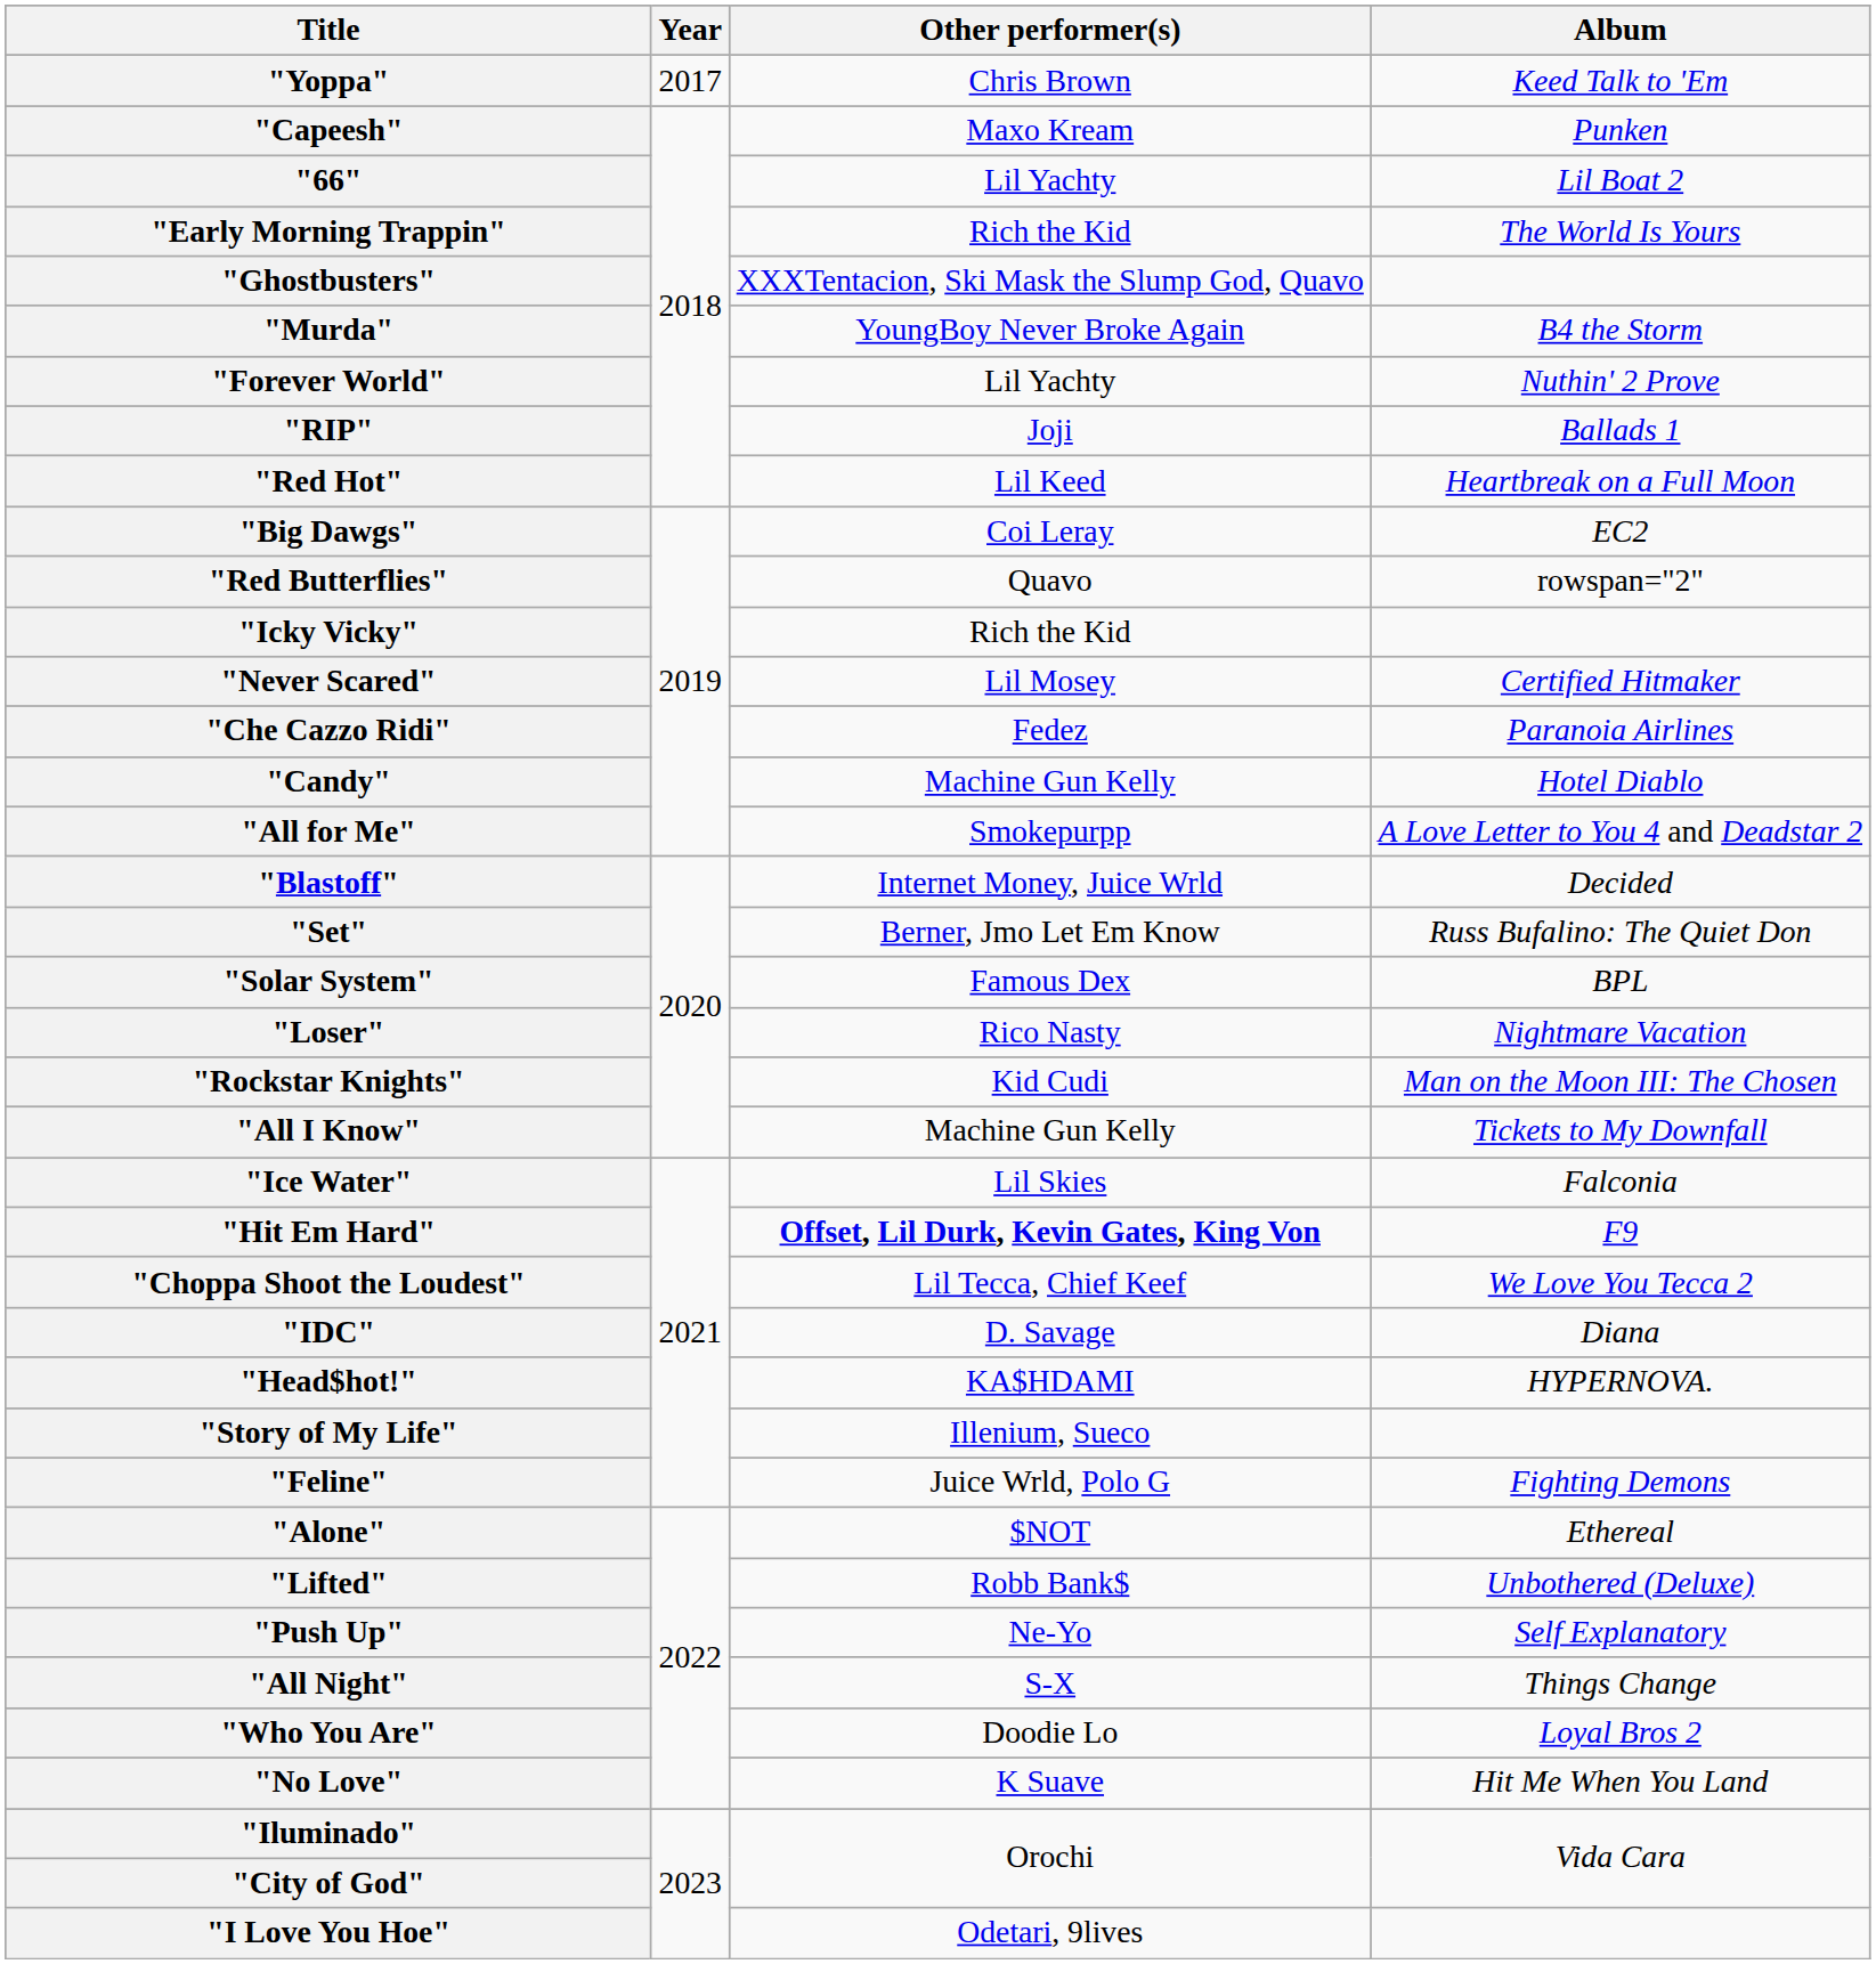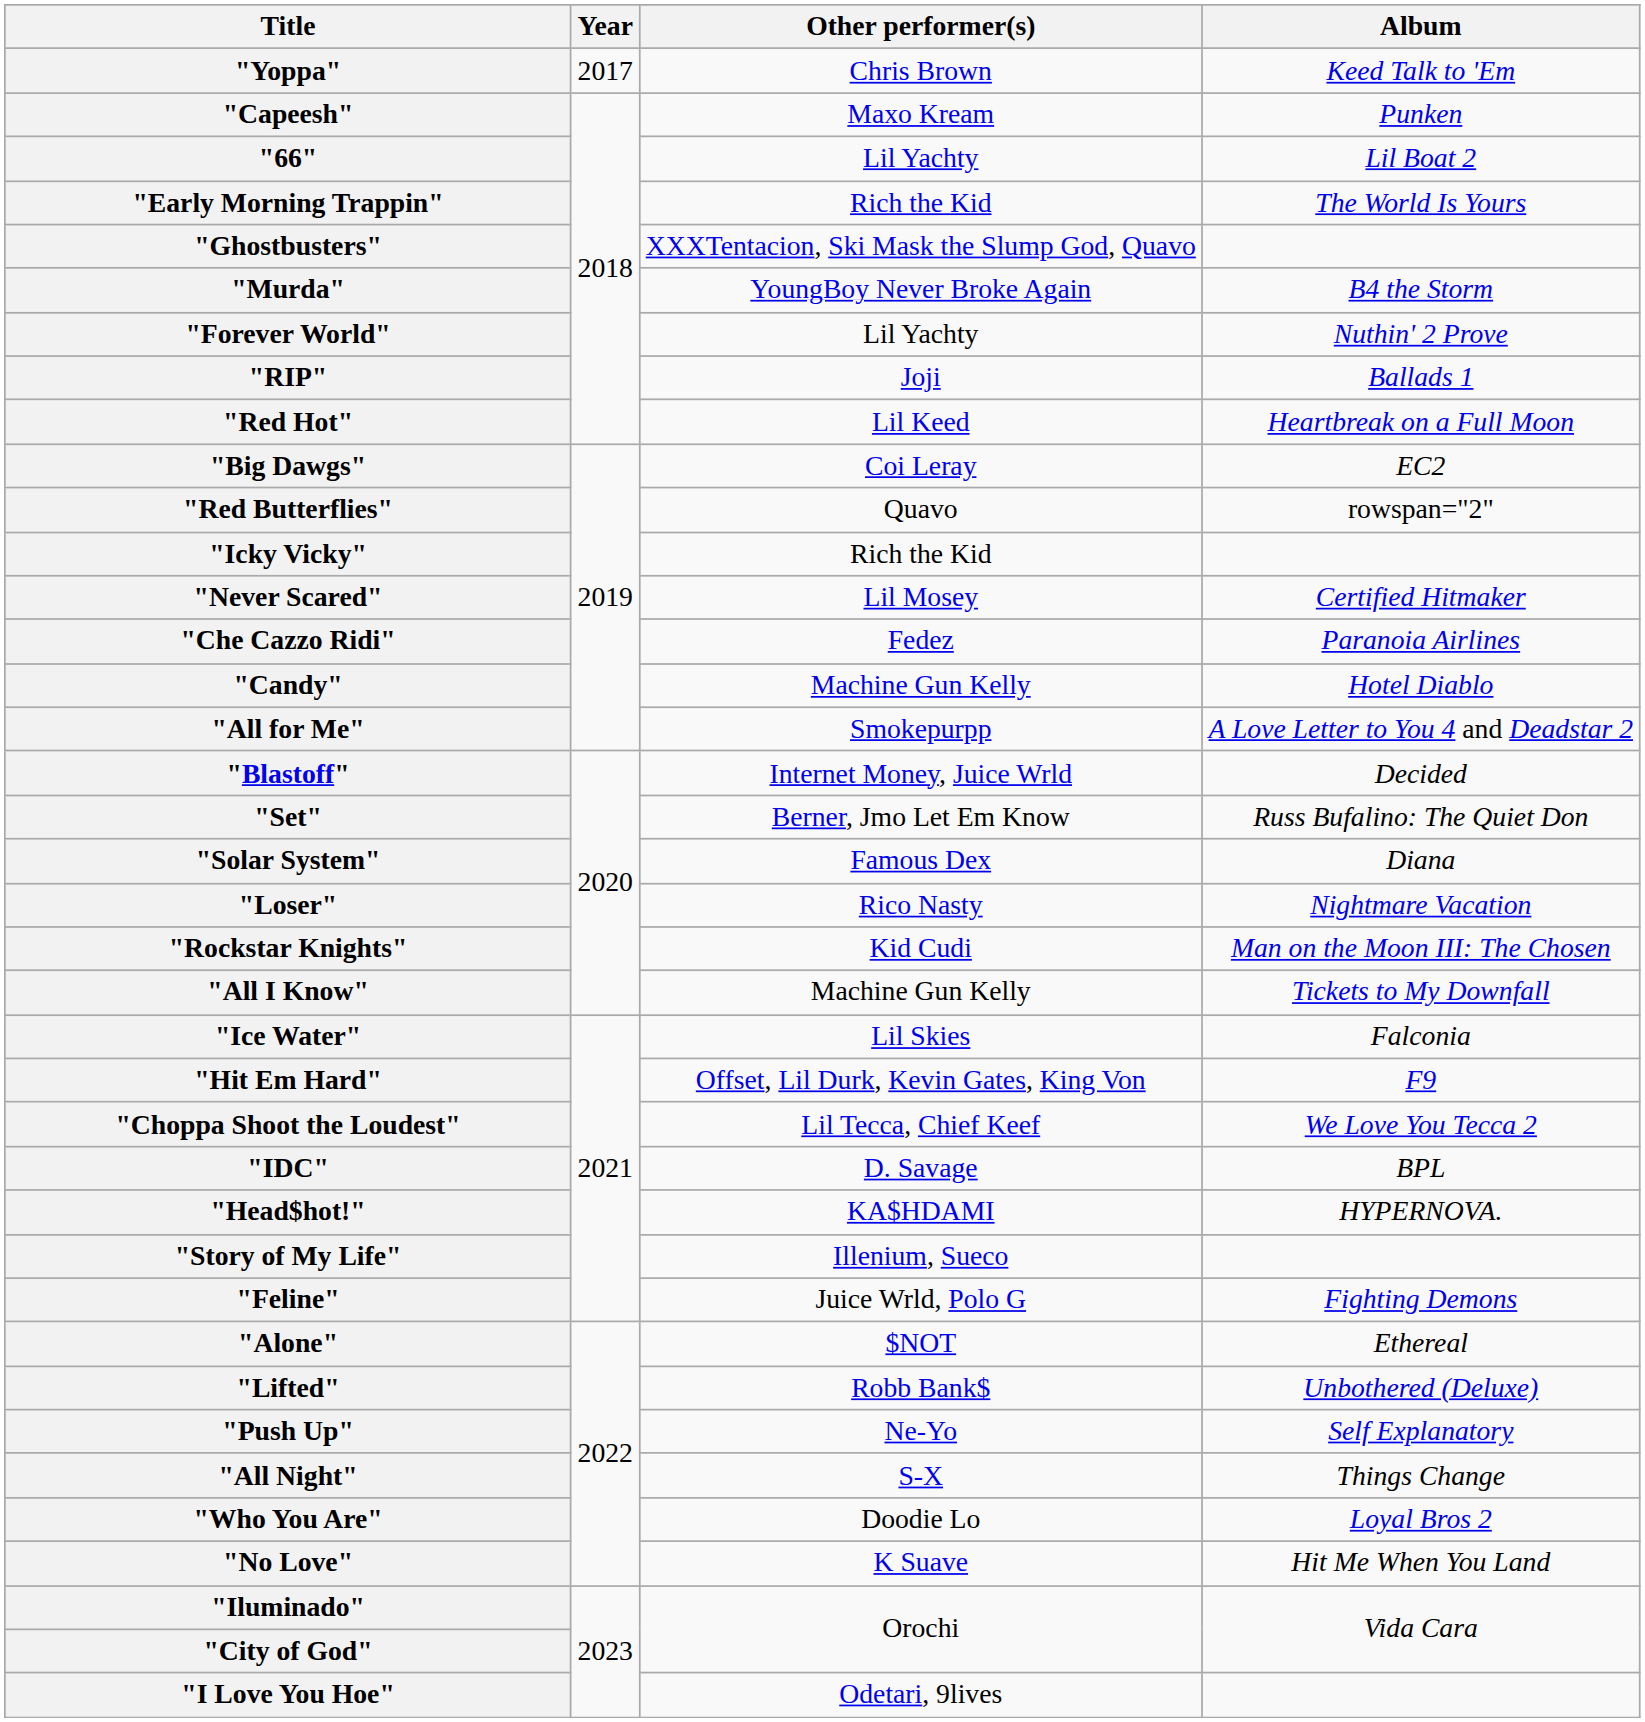"Solar System" | Album: BPL -> Diana
"Hit Em Hard" | Other performer(s): bold -> normal
"IDC" | Album: Diana -> BPL
